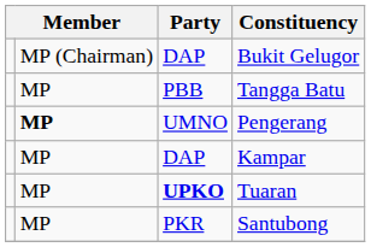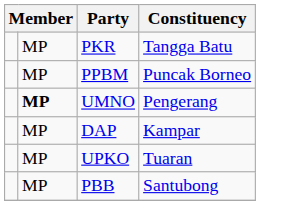- row: MP (Chairman) | DAP | Bukit Gelugor
Tangga Batu | Party: PBB -> PKR
+ row: MP | PPBM | Puncak Borneo
Tuaran | Party: bold -> normal
Santubong | Party: PKR -> PBB
